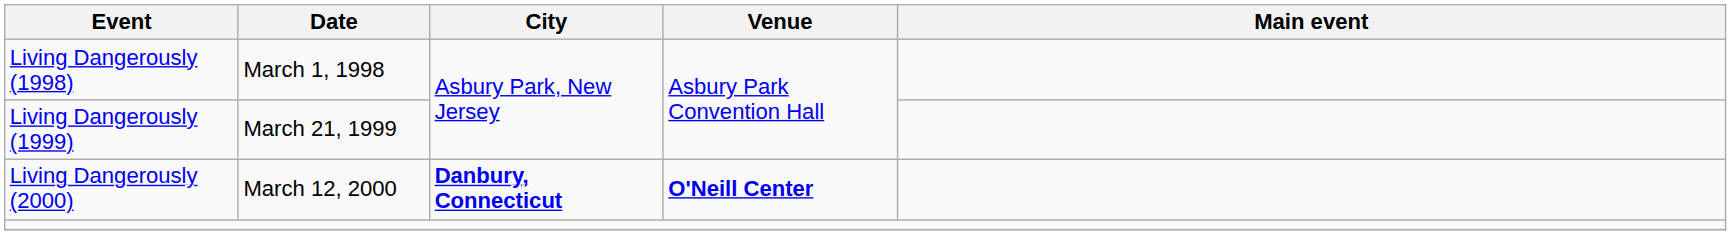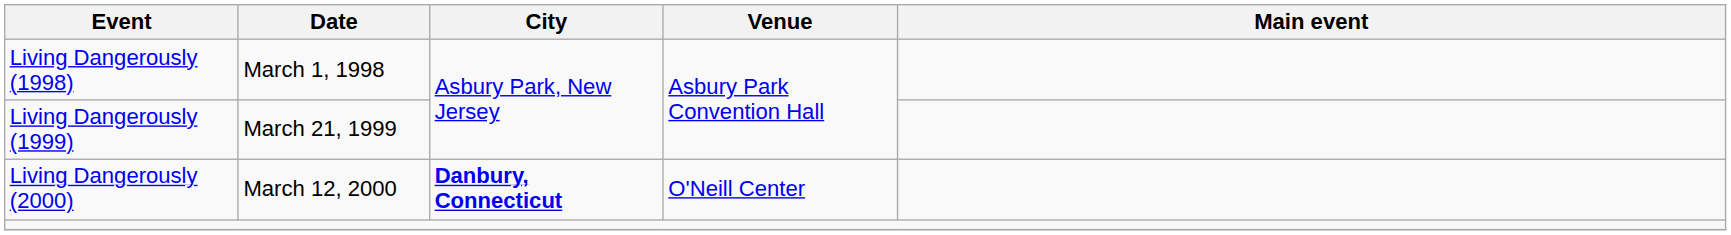Living Dangerously (2000) | Venue: bold -> normal
